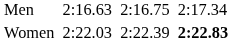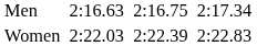Women | column 4: bold -> normal
